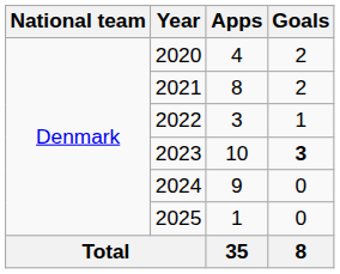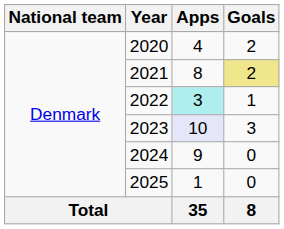2021 | Goals: no background -> khaki background
2022 | Apps: no background -> paleturquoise background
2023 | Apps: no background -> lavender background
2023 | Goals: bold -> normal
